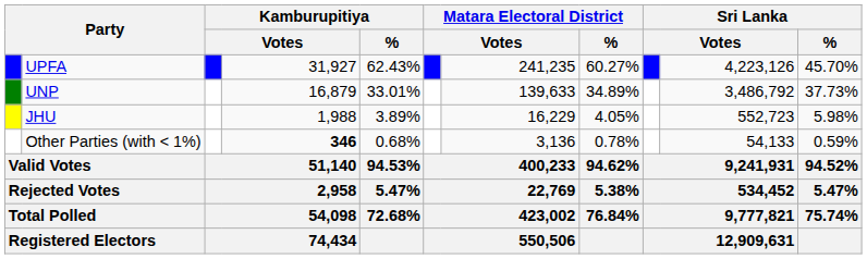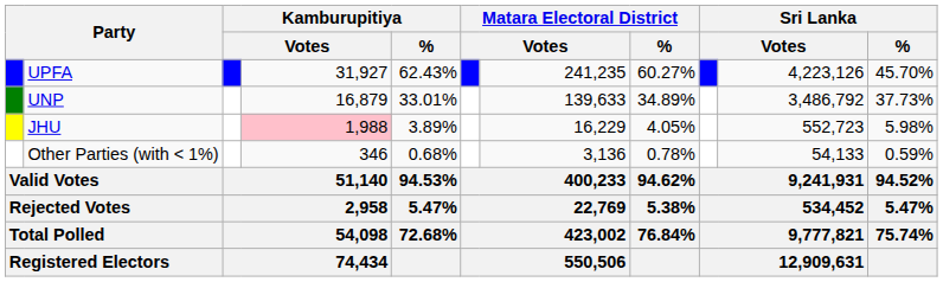JHU | column 4: no background -> pink background
Other Parties (with < 1%) | column 4: bold -> normal
